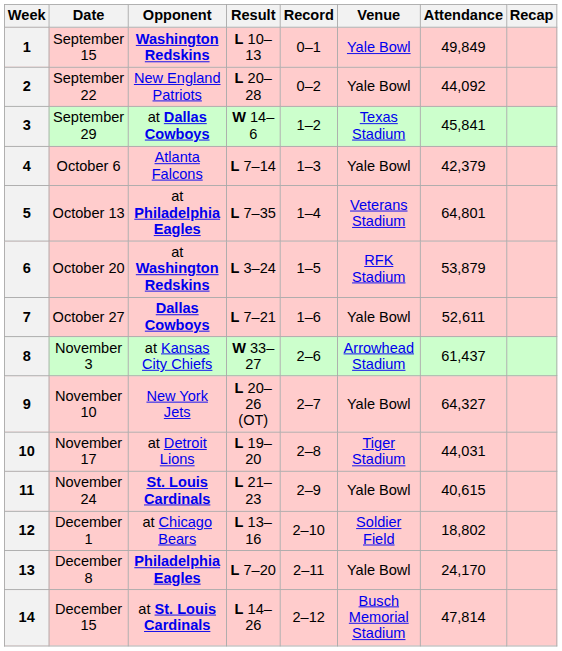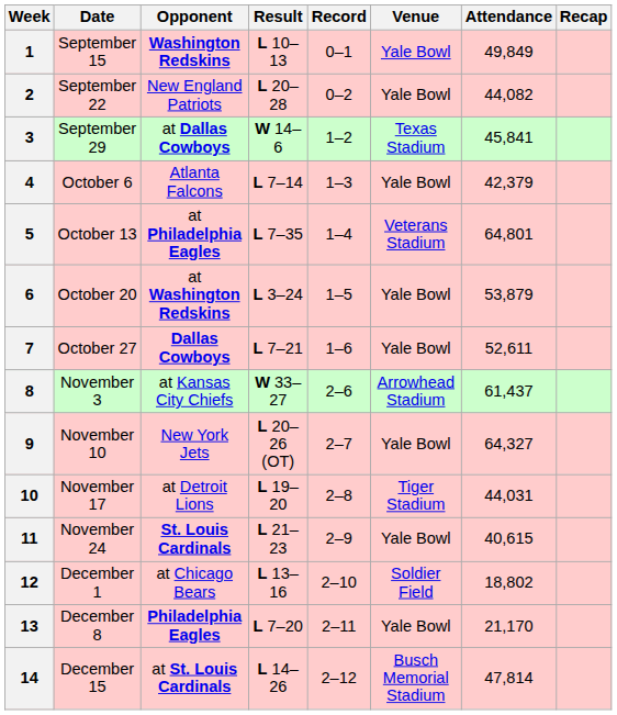2 | Attendance: 44,092 -> 44,082
6 | Venue: RFK Stadium -> Yale Bowl
13 | Attendance: 24,170 -> 21,170
